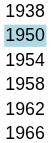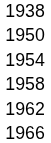1950 | column 1: lightblue background -> no background
